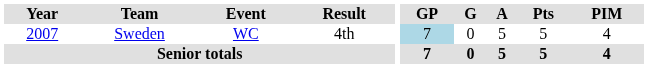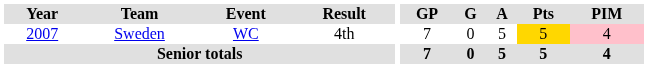Sweden | GP: lightblue background -> no background
Sweden | Pts: no background -> gold background
Sweden | PIM: no background -> pink background
